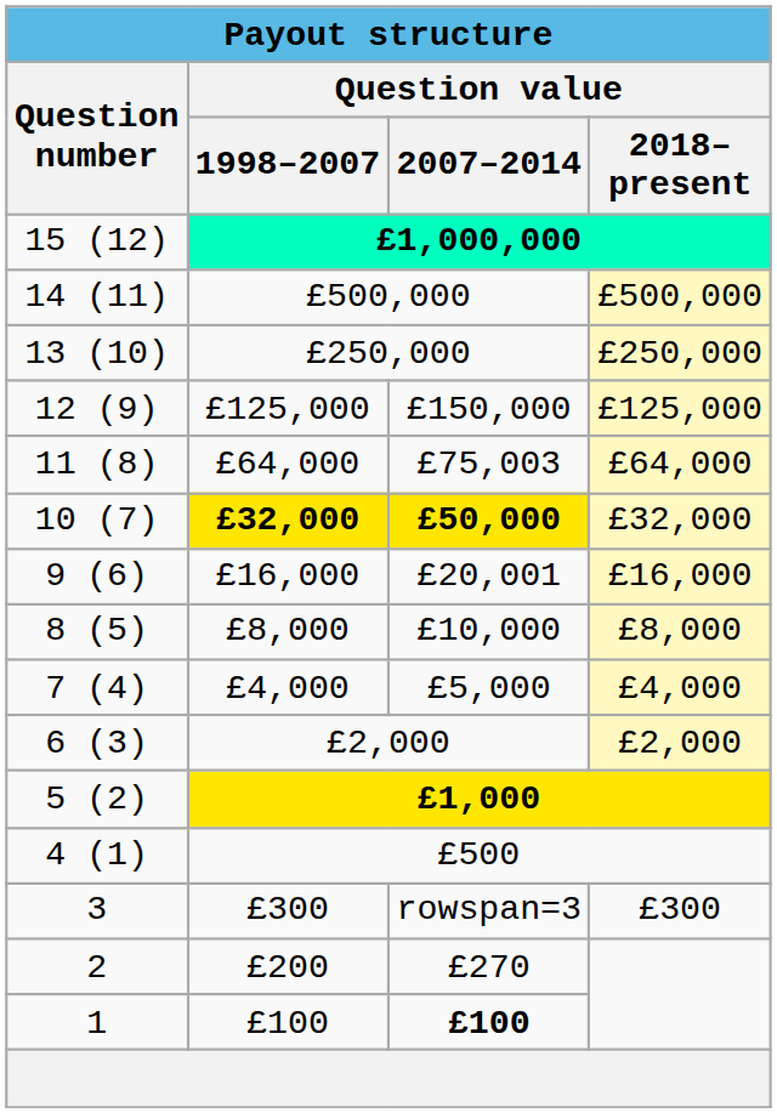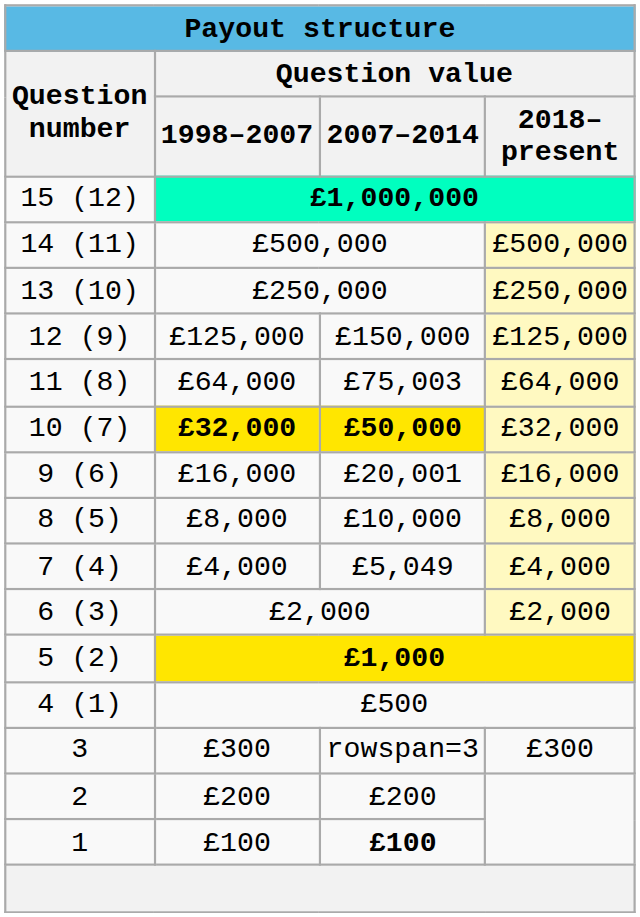7 (4) | Question value / 2007–2014: £5,000 -> £5,049
2 | Question value / 2007–2014: £270 -> £200
